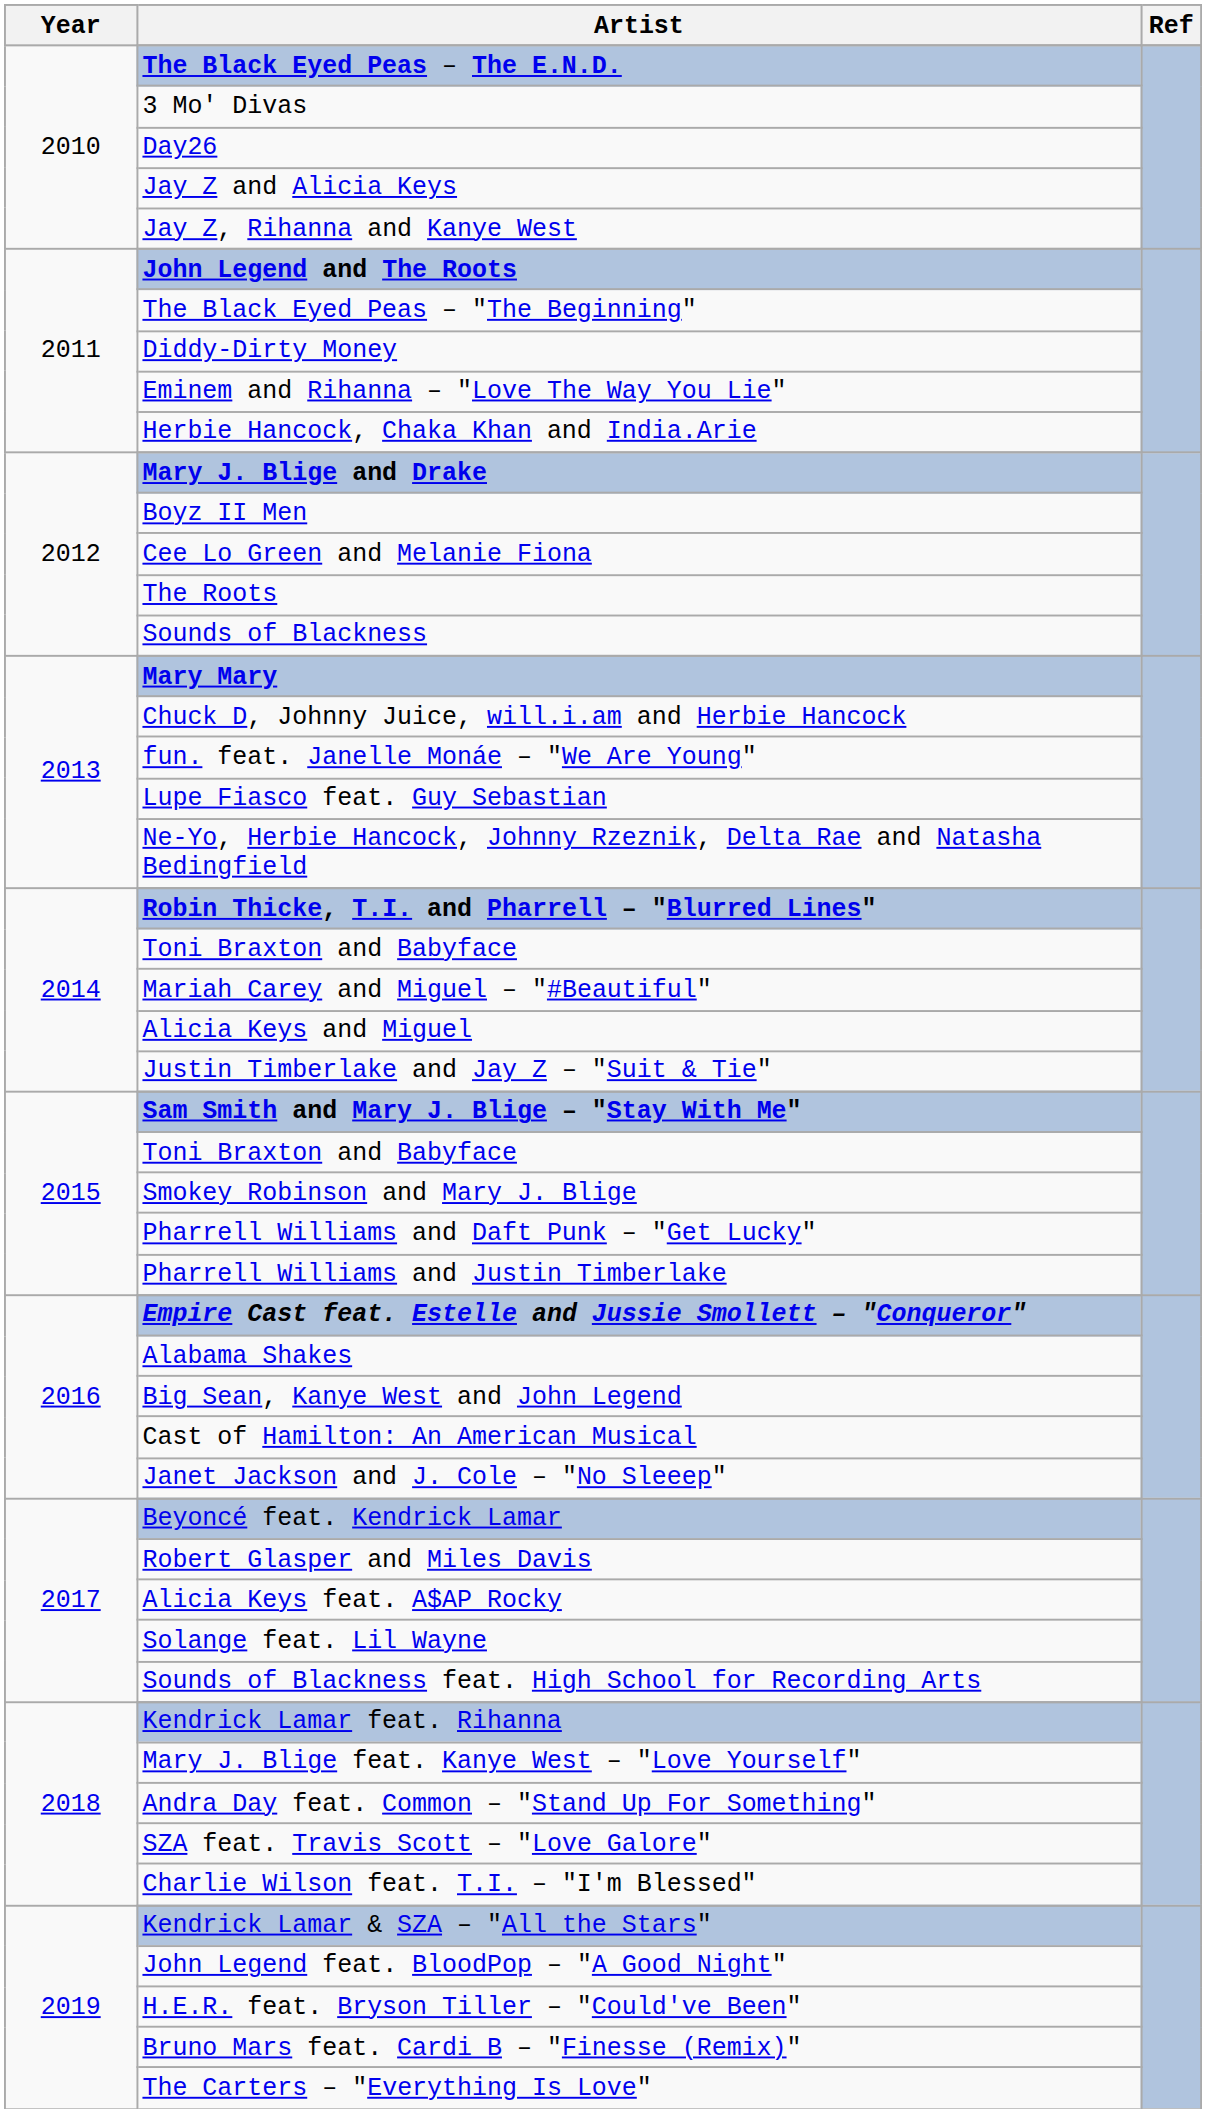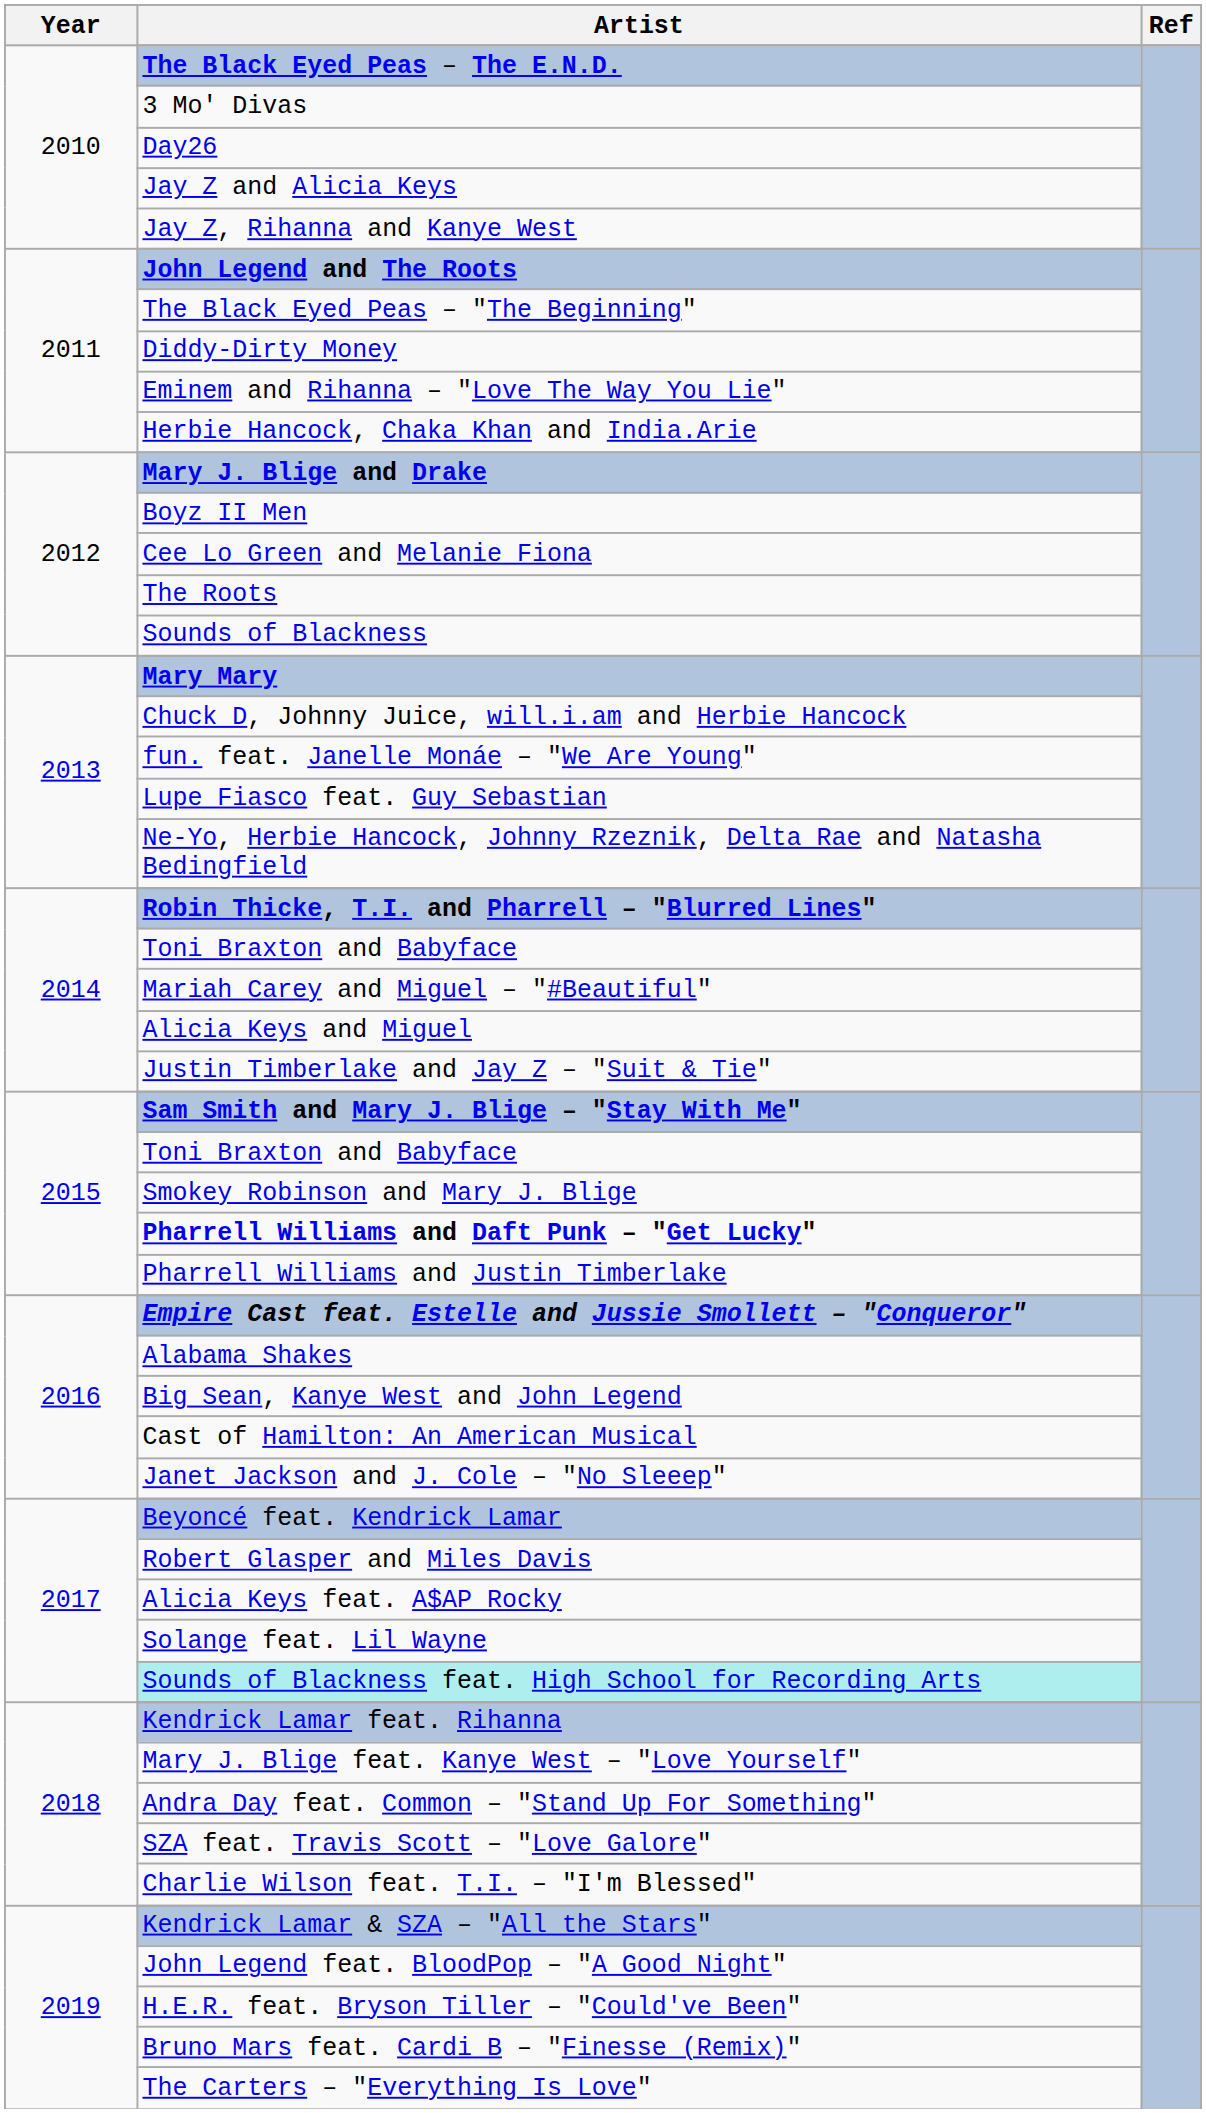Pharrell Williams and Daft Punk – "Get Lucky" | Artist: normal -> bold
Sounds of Blackness feat. High School for Recording Arts | Artist: no background -> paleturquoise background
